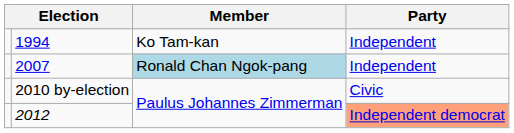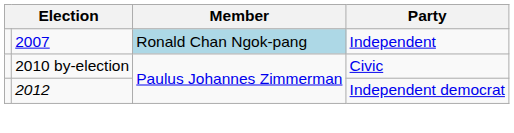- row: 1994 | Ko Tam-kan | Independent
2012 | Party: lightsalmon background -> no background
